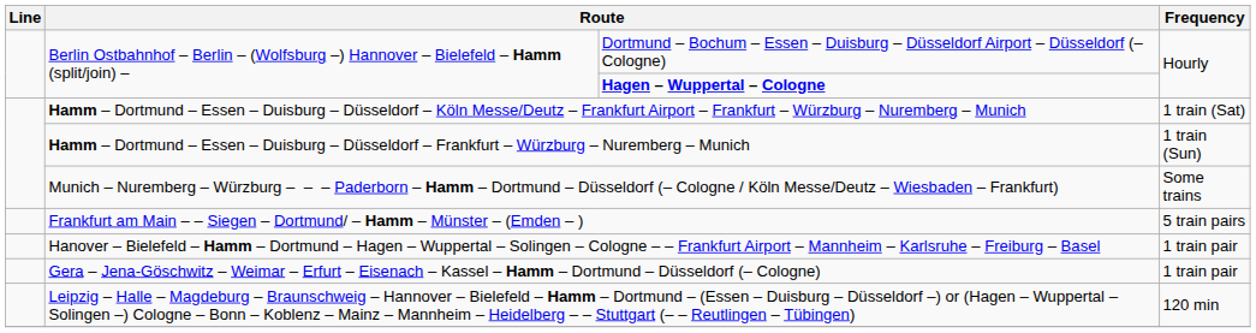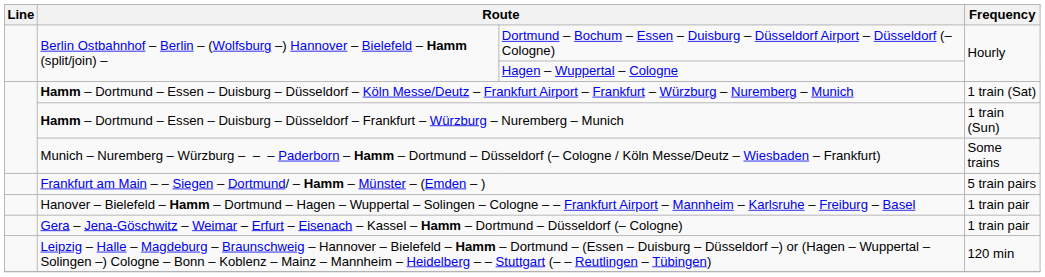Hagen – Wuppertal – Cologne | column 3: bold -> normal
